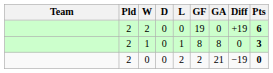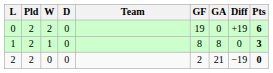columns swapped: Team <-> L
